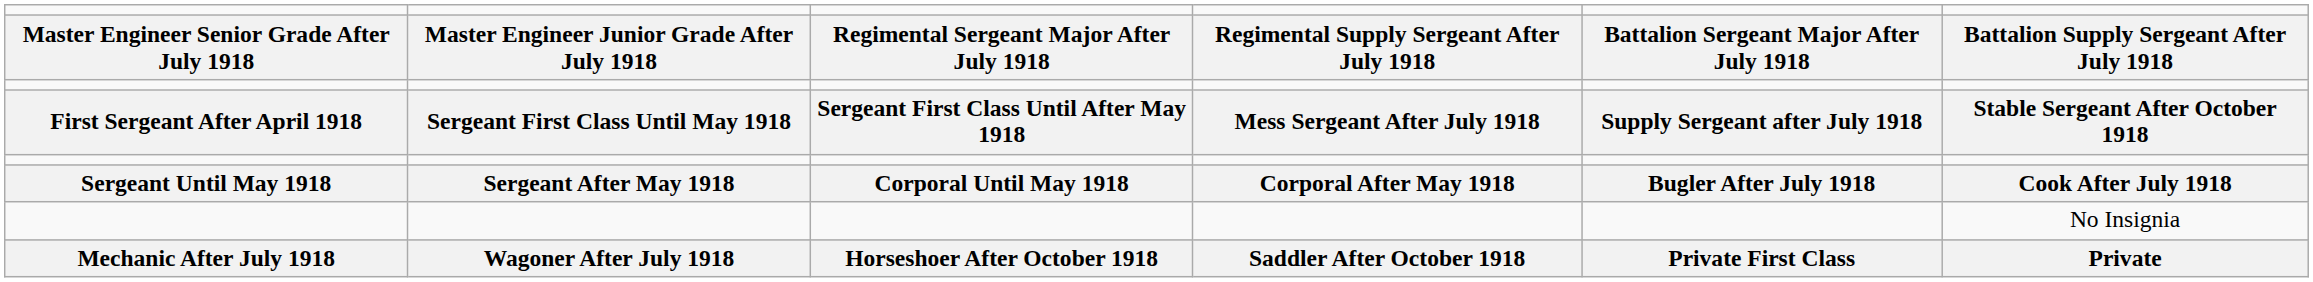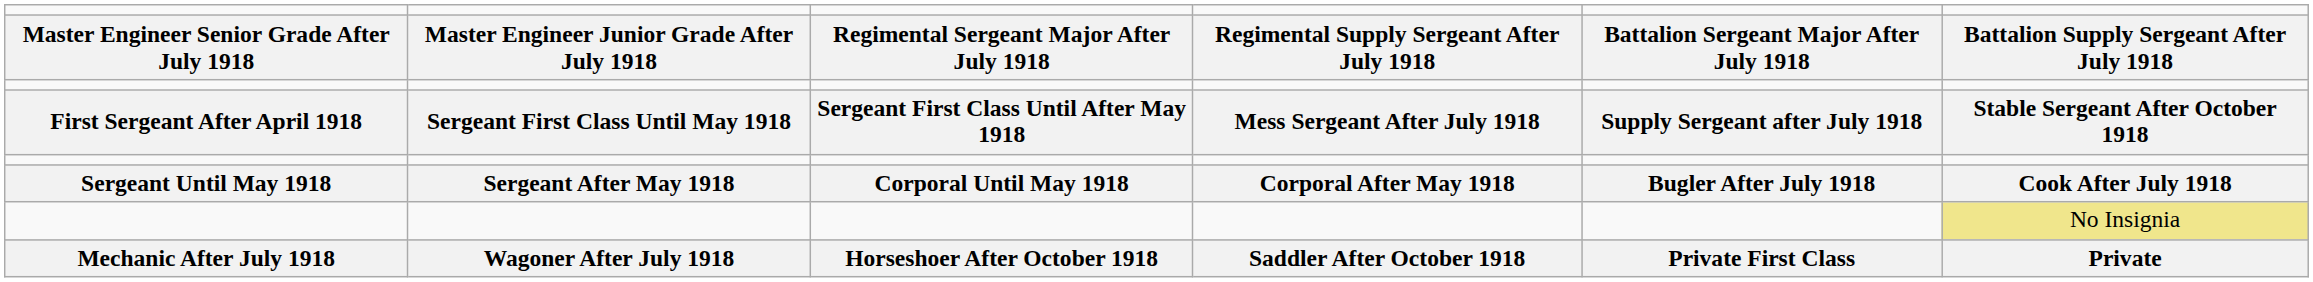row 7 | column 6: no background -> khaki background
